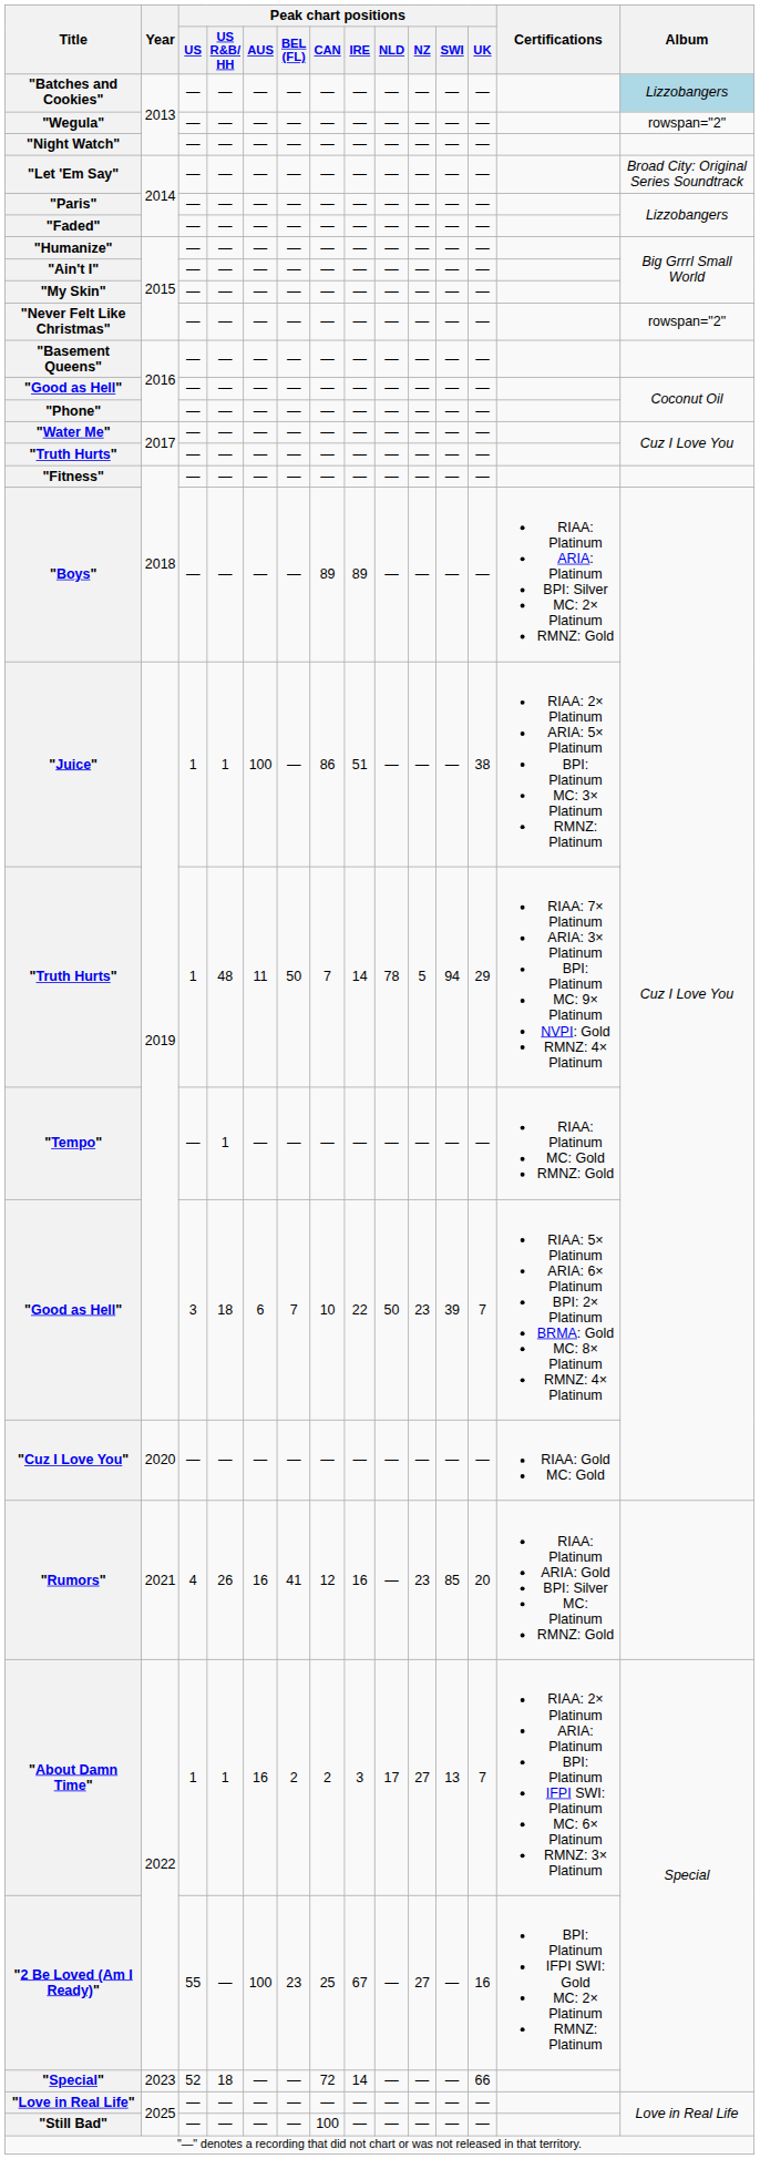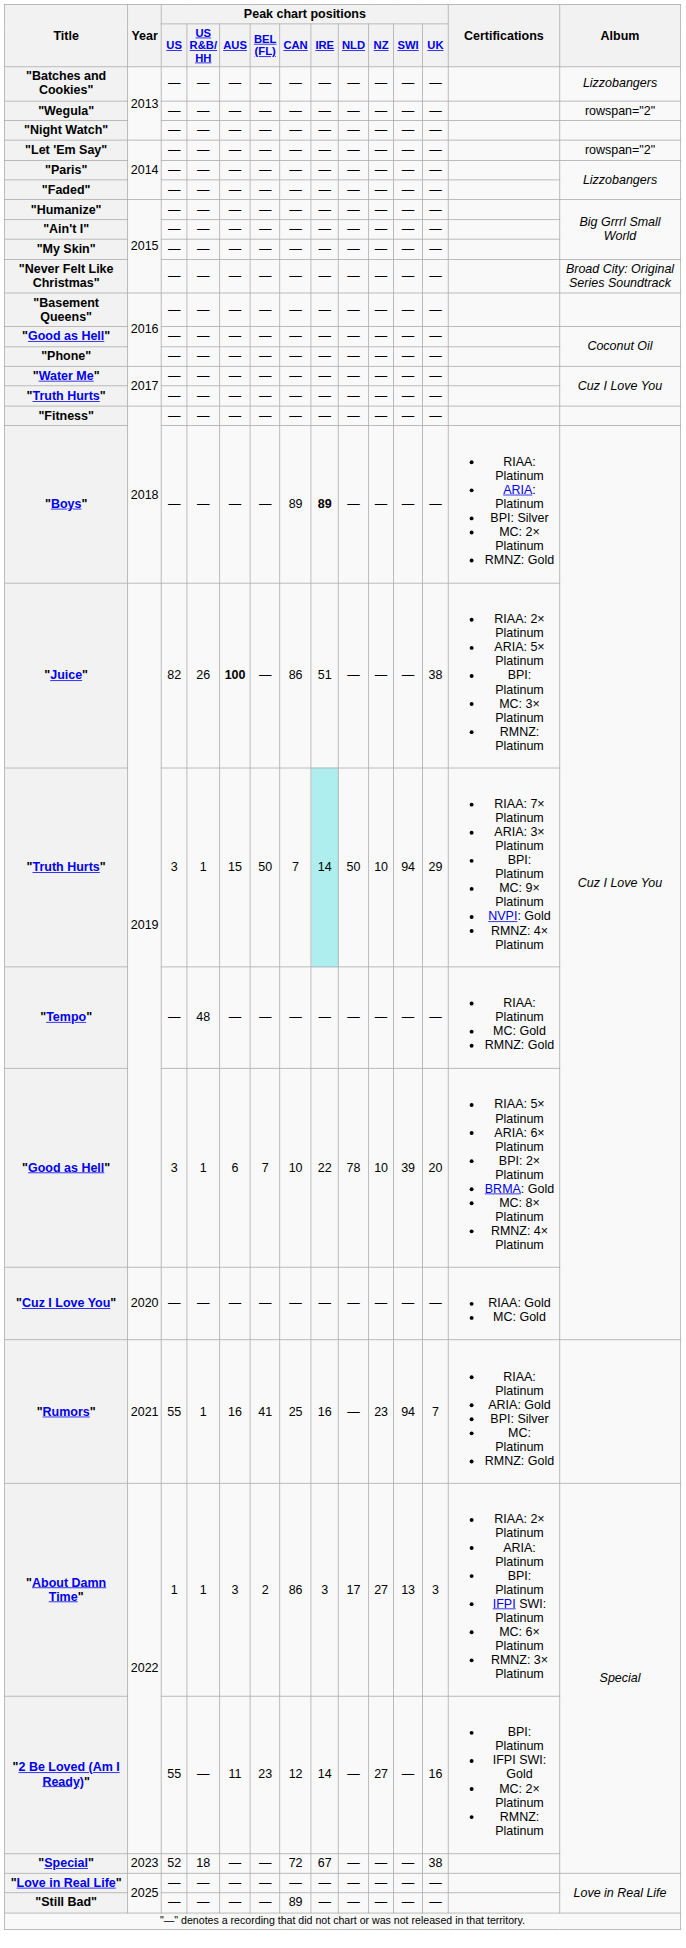"Batches and Cookies" | Album: lightblue background -> no background
"Let 'Em Say" | Album: Broad City: Original Series Soundtrack -> rowspan="2"
"Never Felt Like Christmas" | Album: rowspan="2" -> Broad City: Original Series Soundtrack
"Boys" | Peak chart positions / IRE: normal -> bold
"Juice" | Peak chart positions / US: 1 -> 82
"Juice" | Peak chart positions / US R&B/ HH: 1 -> 26
"Juice" | Peak chart positions / AUS: normal -> bold
"Truth Hurts" / 2019 | Peak chart positions / US: 1 -> 3
"Truth Hurts" / 2019 | Peak chart positions / US R&B/ HH: 48 -> 1
"Truth Hurts" / 2019 | Peak chart positions / AUS: 11 -> 15
"Truth Hurts" / 2019 | Peak chart positions / IRE: no background -> paleturquoise background
"Truth Hurts" / 2019 | Peak chart positions / NLD: 78 -> 50
"Truth Hurts" / 2019 | Peak chart positions / NZ: 5 -> 10
"Tempo" | Peak chart positions / US R&B/ HH: 1 -> 48
"Good as Hell" / 2019 | Peak chart positions / US R&B/ HH: 18 -> 1
"Good as Hell" / 2019 | Peak chart positions / NLD: 50 -> 78
"Good as Hell" / 2019 | Peak chart positions / NZ: 23 -> 10
"Good as Hell" / 2019 | Peak chart positions / UK: 7 -> 20
"Rumors" | Peak chart positions / US: 4 -> 55
"Rumors" | Peak chart positions / US R&B/ HH: 26 -> 1
"Rumors" | Peak chart positions / CAN: 12 -> 25
"Rumors" | Peak chart positions / SWI: 85 -> 94
"Rumors" | Peak chart positions / UK: 20 -> 7
"About Damn Time" | Peak chart positions / AUS: 16 -> 3
"About Damn Time" | Peak chart positions / CAN: 2 -> 86
"About Damn Time" | Peak chart positions / UK: 7 -> 3
"2 Be Loved (Am I Ready)" | Peak chart positions / AUS: 100 -> 11
"2 Be Loved (Am I Ready)" | Peak chart positions / CAN: 25 -> 12
"2 Be Loved (Am I Ready)" | Peak chart positions / IRE: 67 -> 14
"Special" | Peak chart positions / IRE: 14 -> 67
"Special" | Peak chart positions / UK: 66 -> 38
"Still Bad" | Peak chart positions / CAN: 100 -> 89
